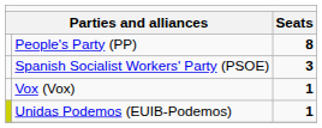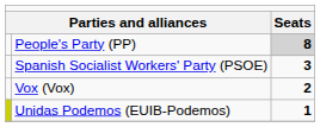People's Party (PP) | column 3: no background -> lightgrey background
Vox (Vox) | column 3: 1 -> 2
